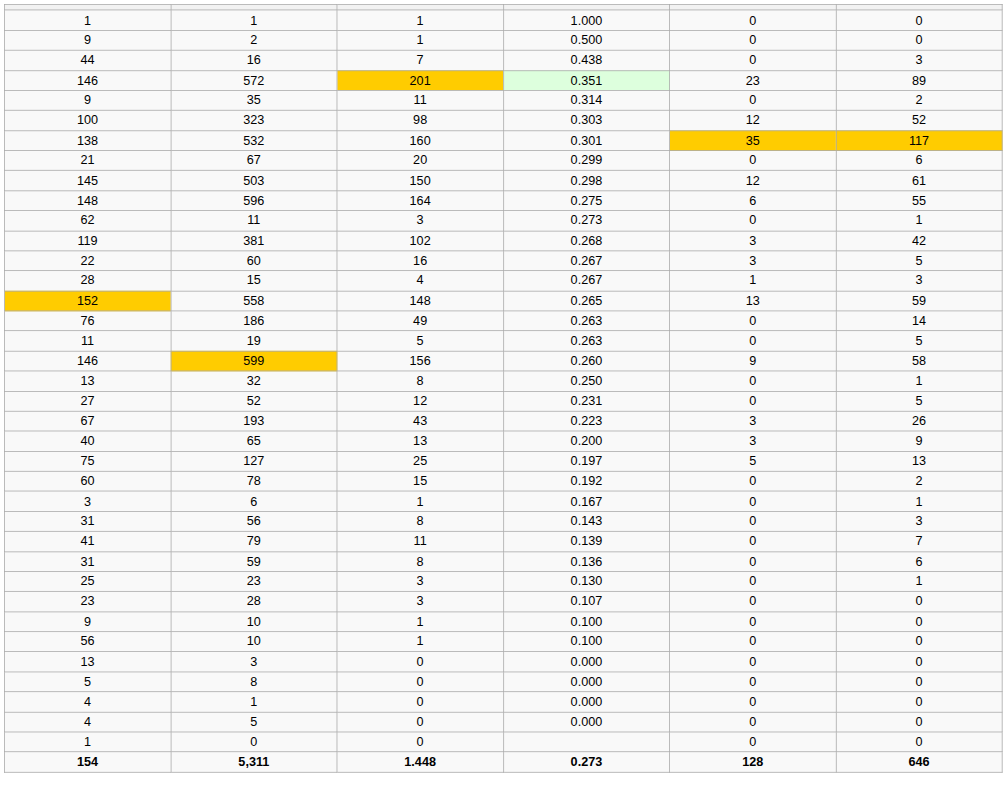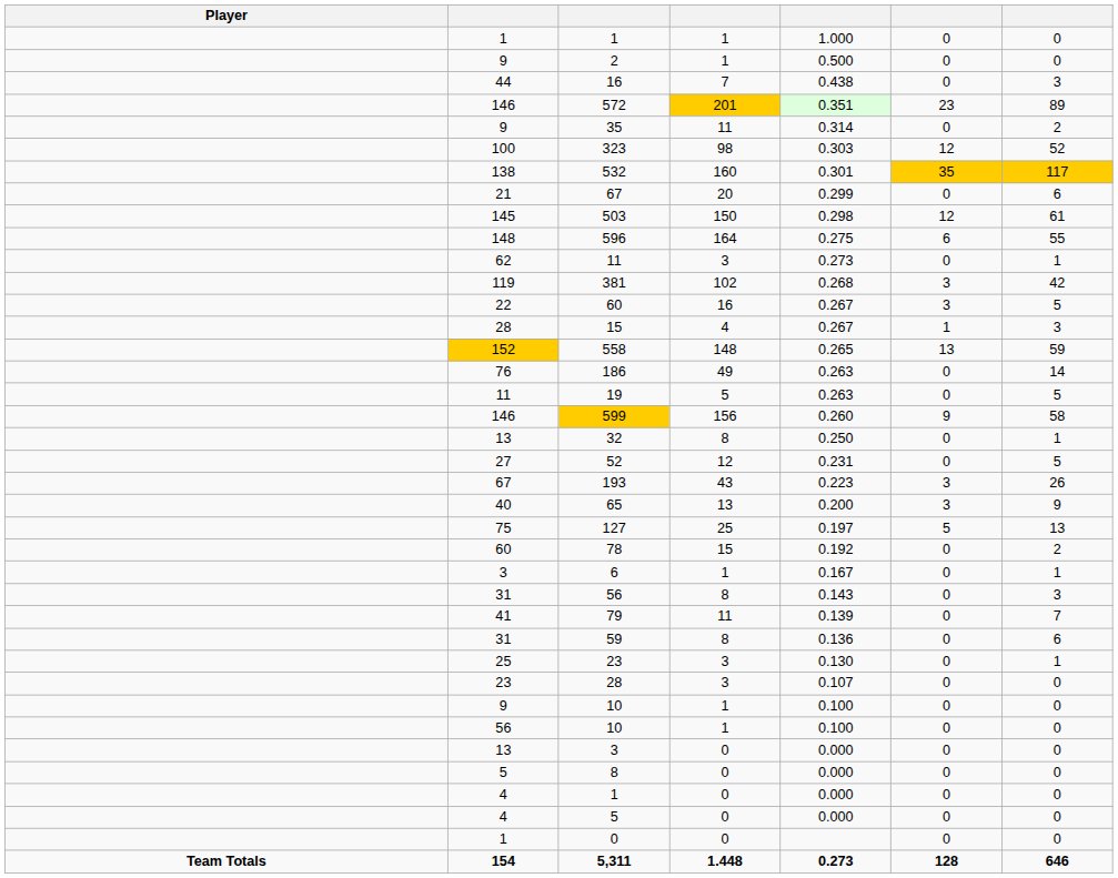+ column: Player | Team Totals
